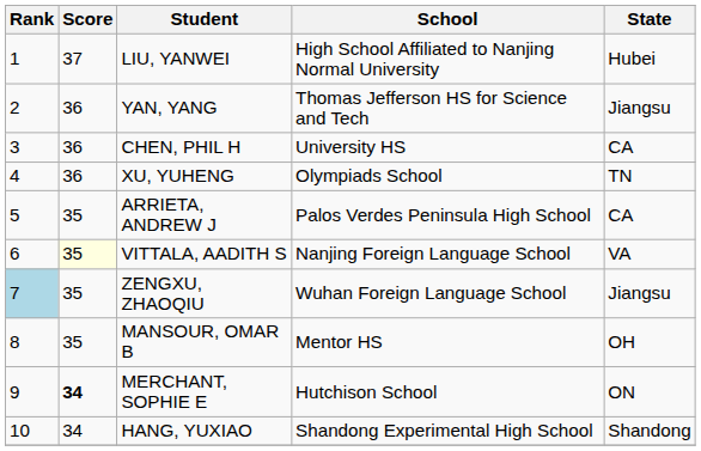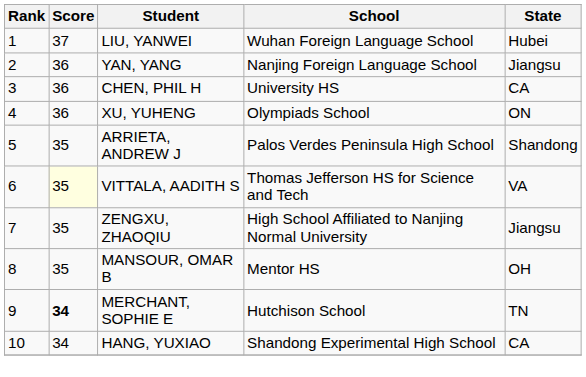LIU, YANWEI | School: High School Affiliated to Nanjing Normal University -> Wuhan Foreign Language School
YAN, YANG | School: Thomas Jefferson HS for Science and Tech -> Nanjing Foreign Language School
XU, YUHENG | State: TN -> ON
ARRIETA, ANDREW J | State: CA -> Shandong
VITTALA, AADITH S | School: Nanjing Foreign Language School -> Thomas Jefferson HS for Science and Tech
ZENGXU, ZHAOQIU | Rank: lightblue background -> no background
ZENGXU, ZHAOQIU | School: Wuhan Foreign Language School -> High School Affiliated to Nanjing Normal University
MERCHANT, SOPHIE E | State: ON -> TN
HANG, YUXIAO | State: Shandong -> CA
